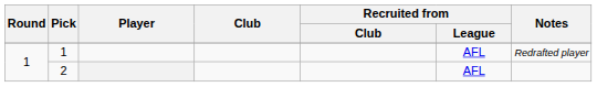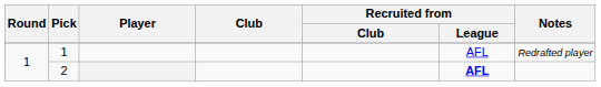2 | Recruited from / League: normal -> bold
